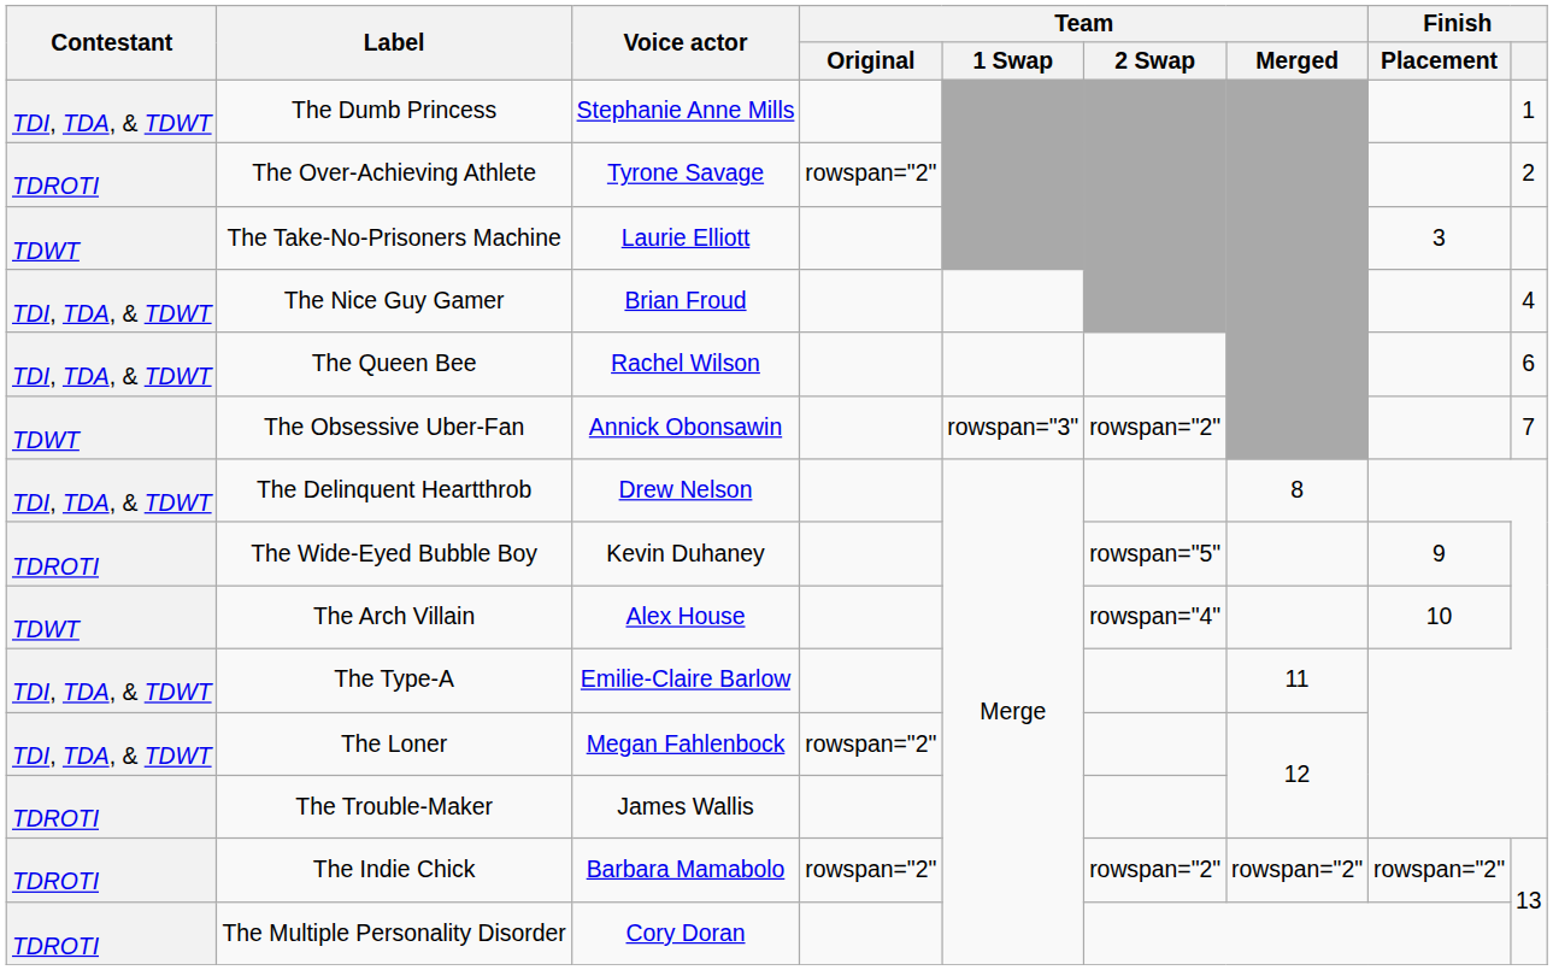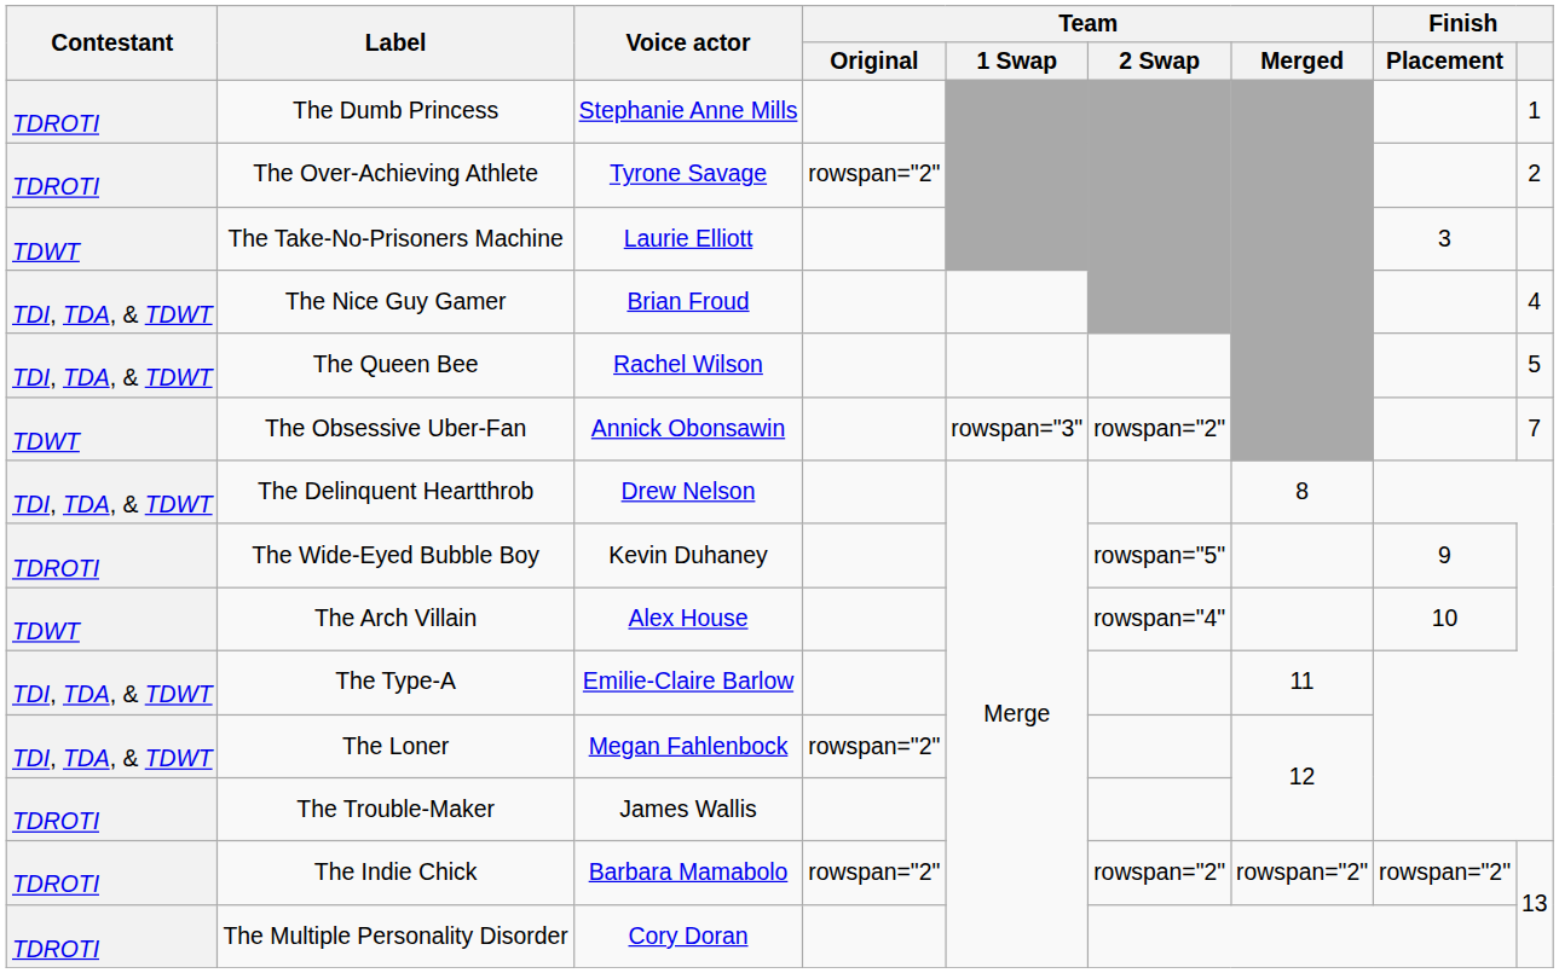The Dumb Princess | Contestant: TDI, TDA, & TDWT -> TDROTI
The Queen Bee | Finish: 6 -> 5
